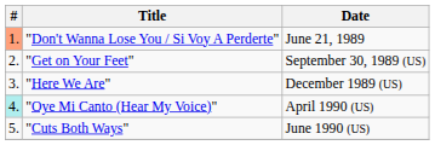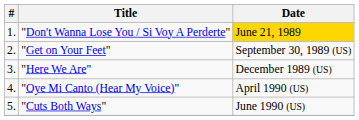"Don't Wanna Lose You / Si Voy A Perderte" | #: lightsalmon background -> no background
"Don't Wanna Lose You / Si Voy A Perderte" | Date: no background -> gold background
"Oye Mi Canto (Hear My Voice)" | #: paleturquoise background -> no background
